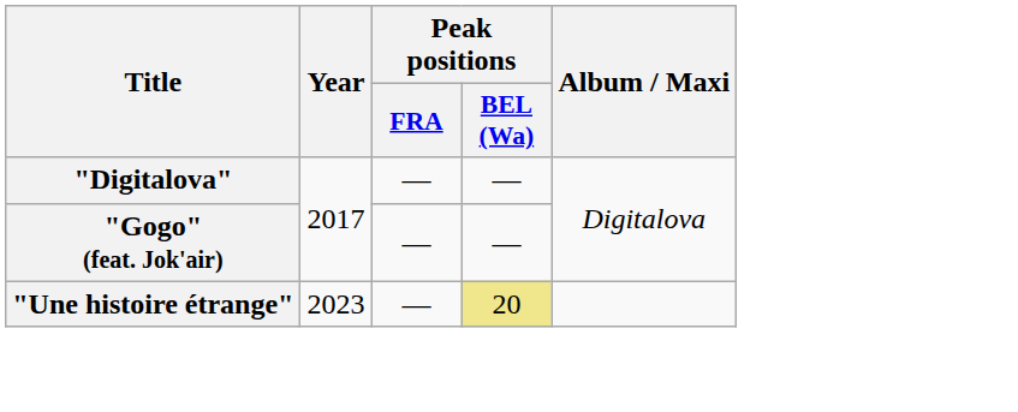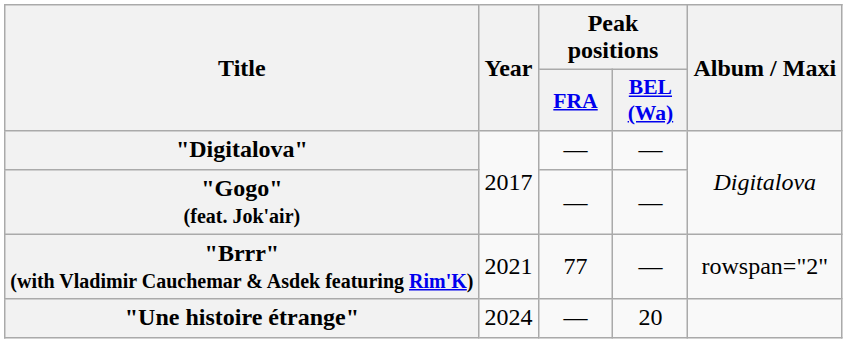+ row: "Brrr" (with Vladimir Cauchemar & Asdek featuring Rim'K) | 2021 | 77 | — | rowspan="2"
"Une histoire étrange" | Year: 2023 -> 2024
"Une histoire étrange" | Peak positions / BEL (Wa): khaki background -> no background
